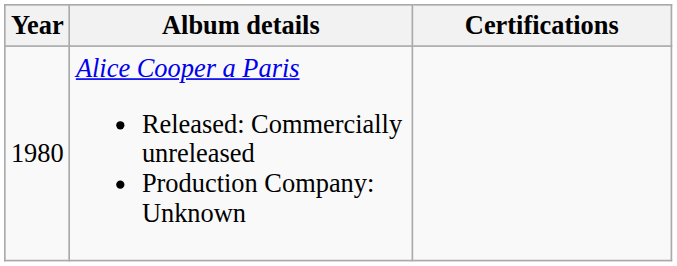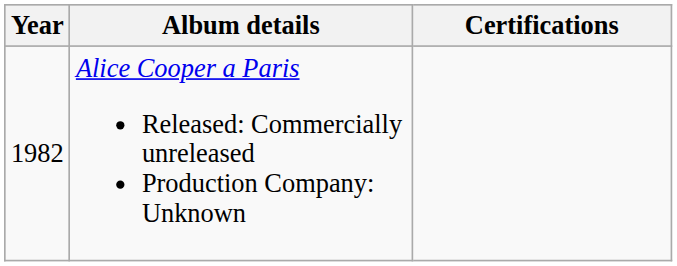row 2 | Year: 1980 -> 1982
